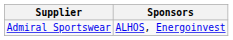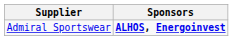Admiral Sportswear | Sponsors: normal -> bold
